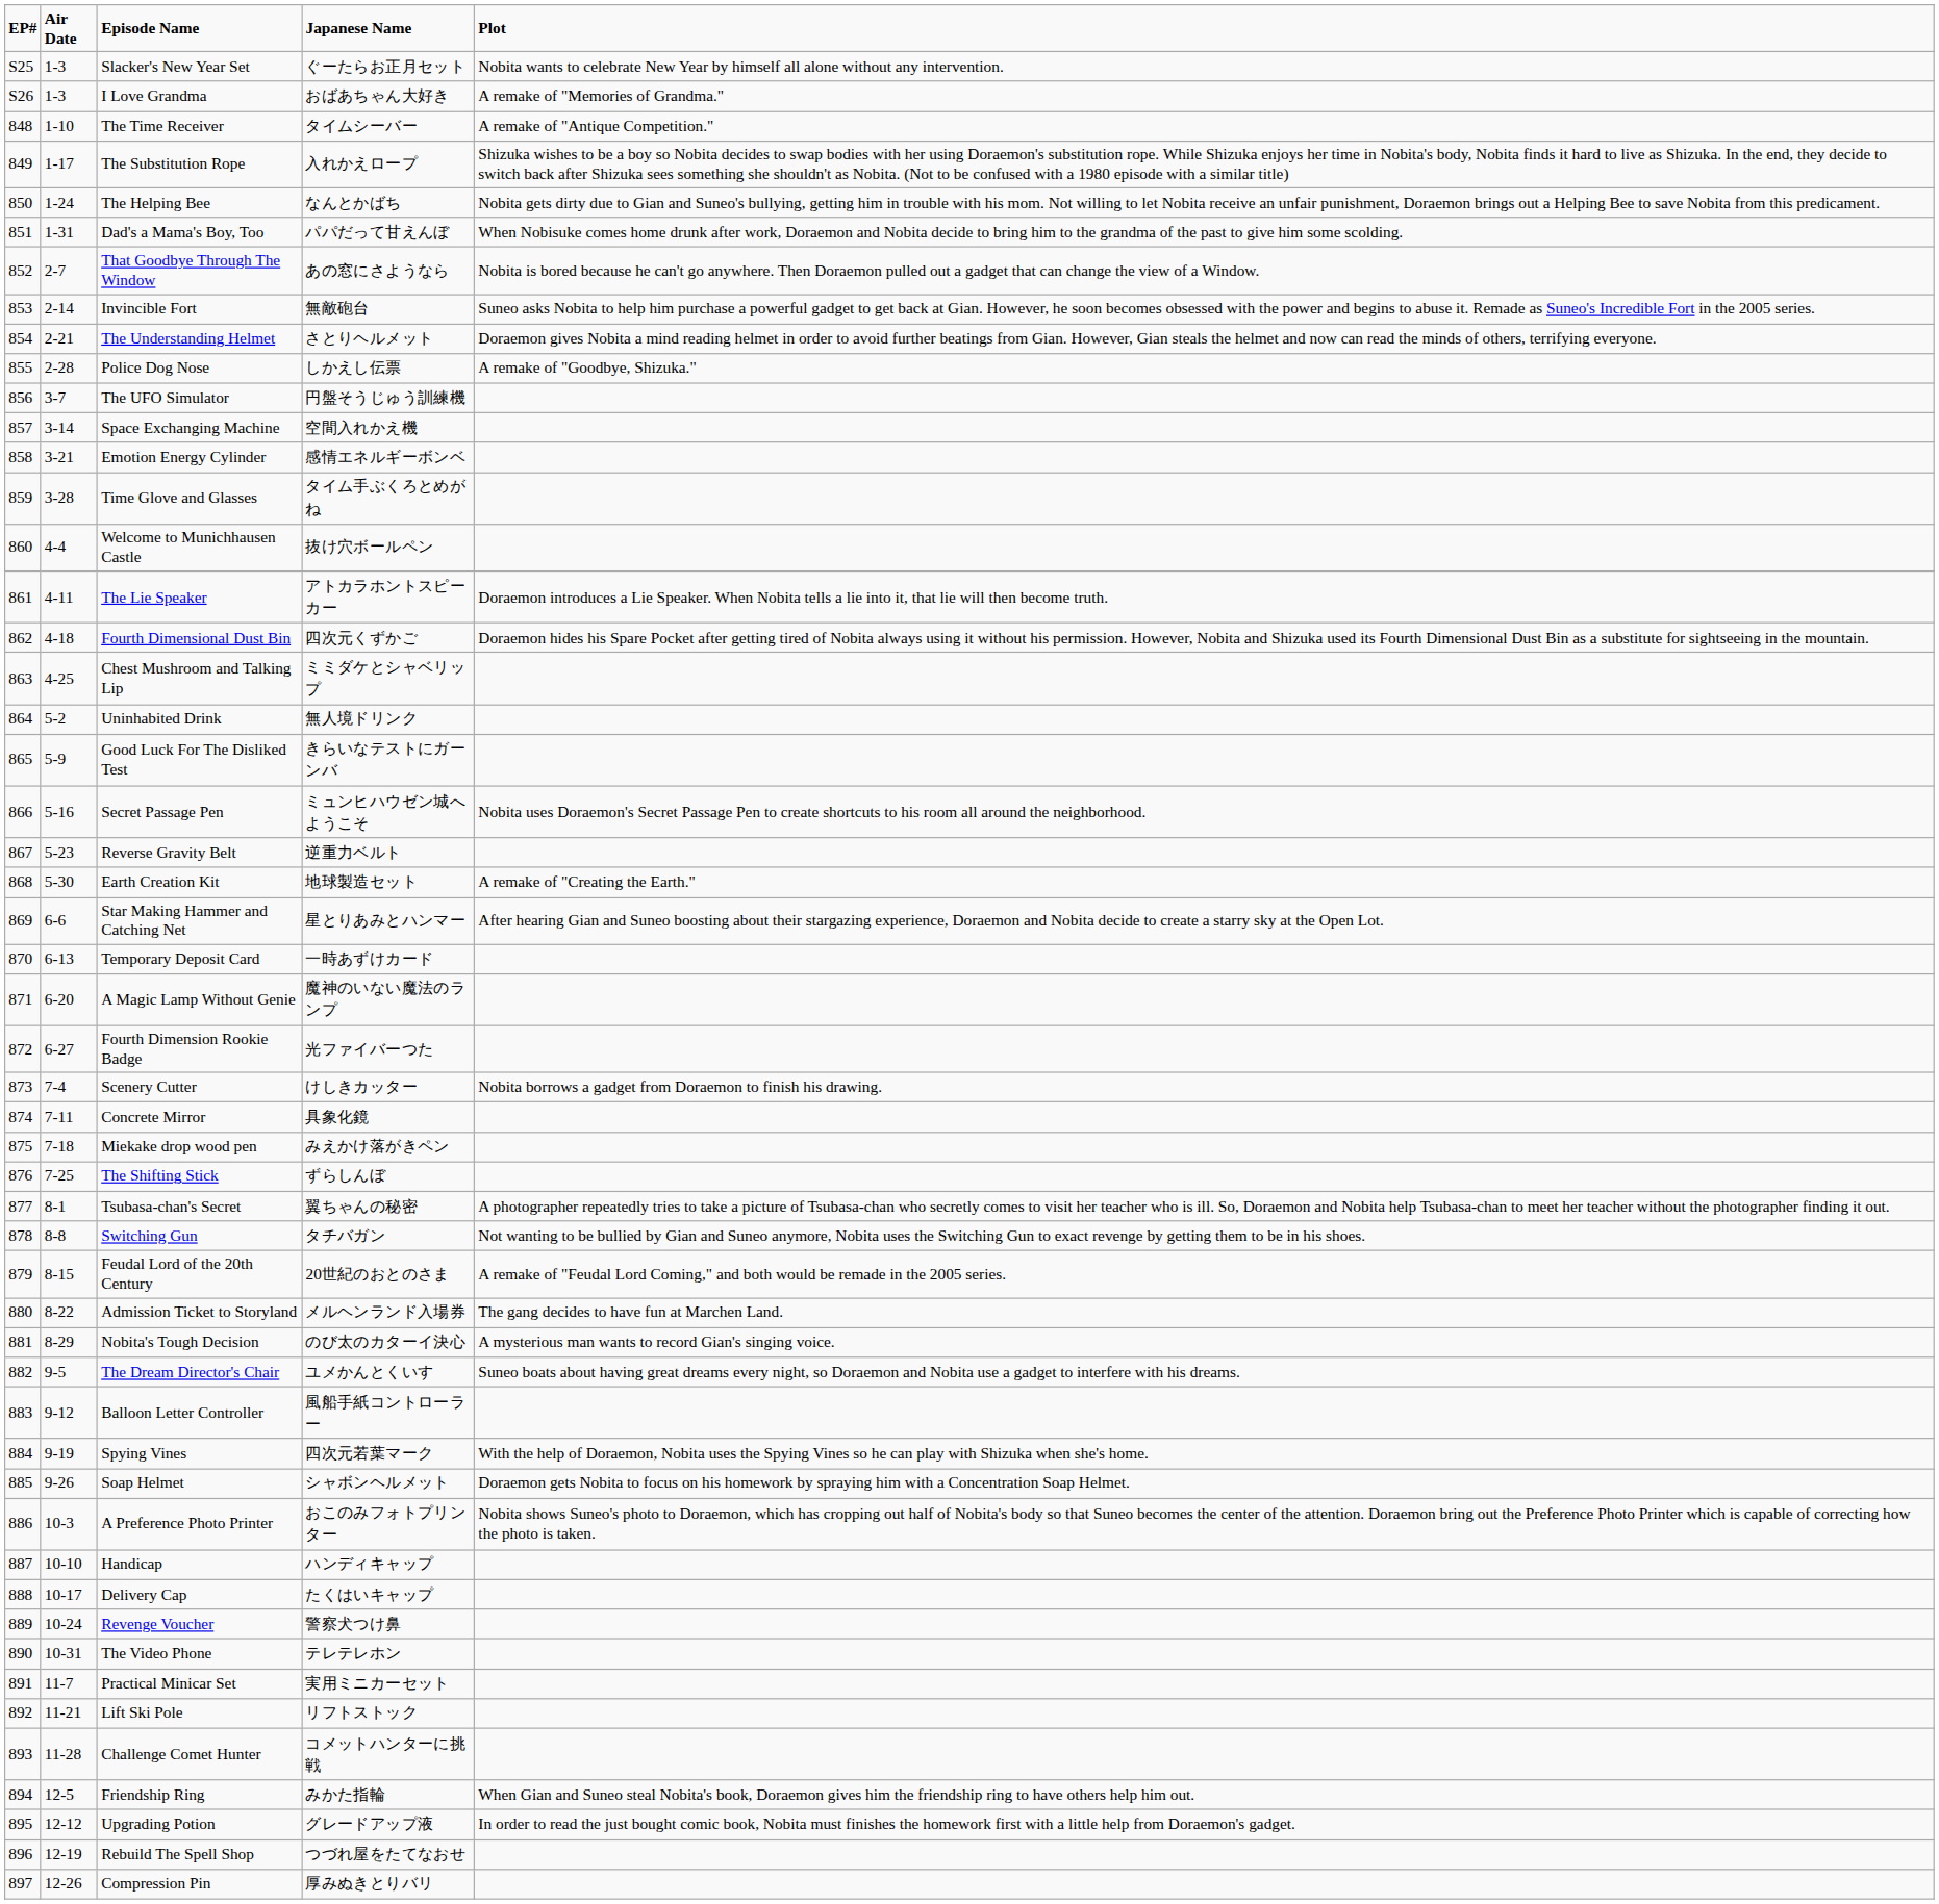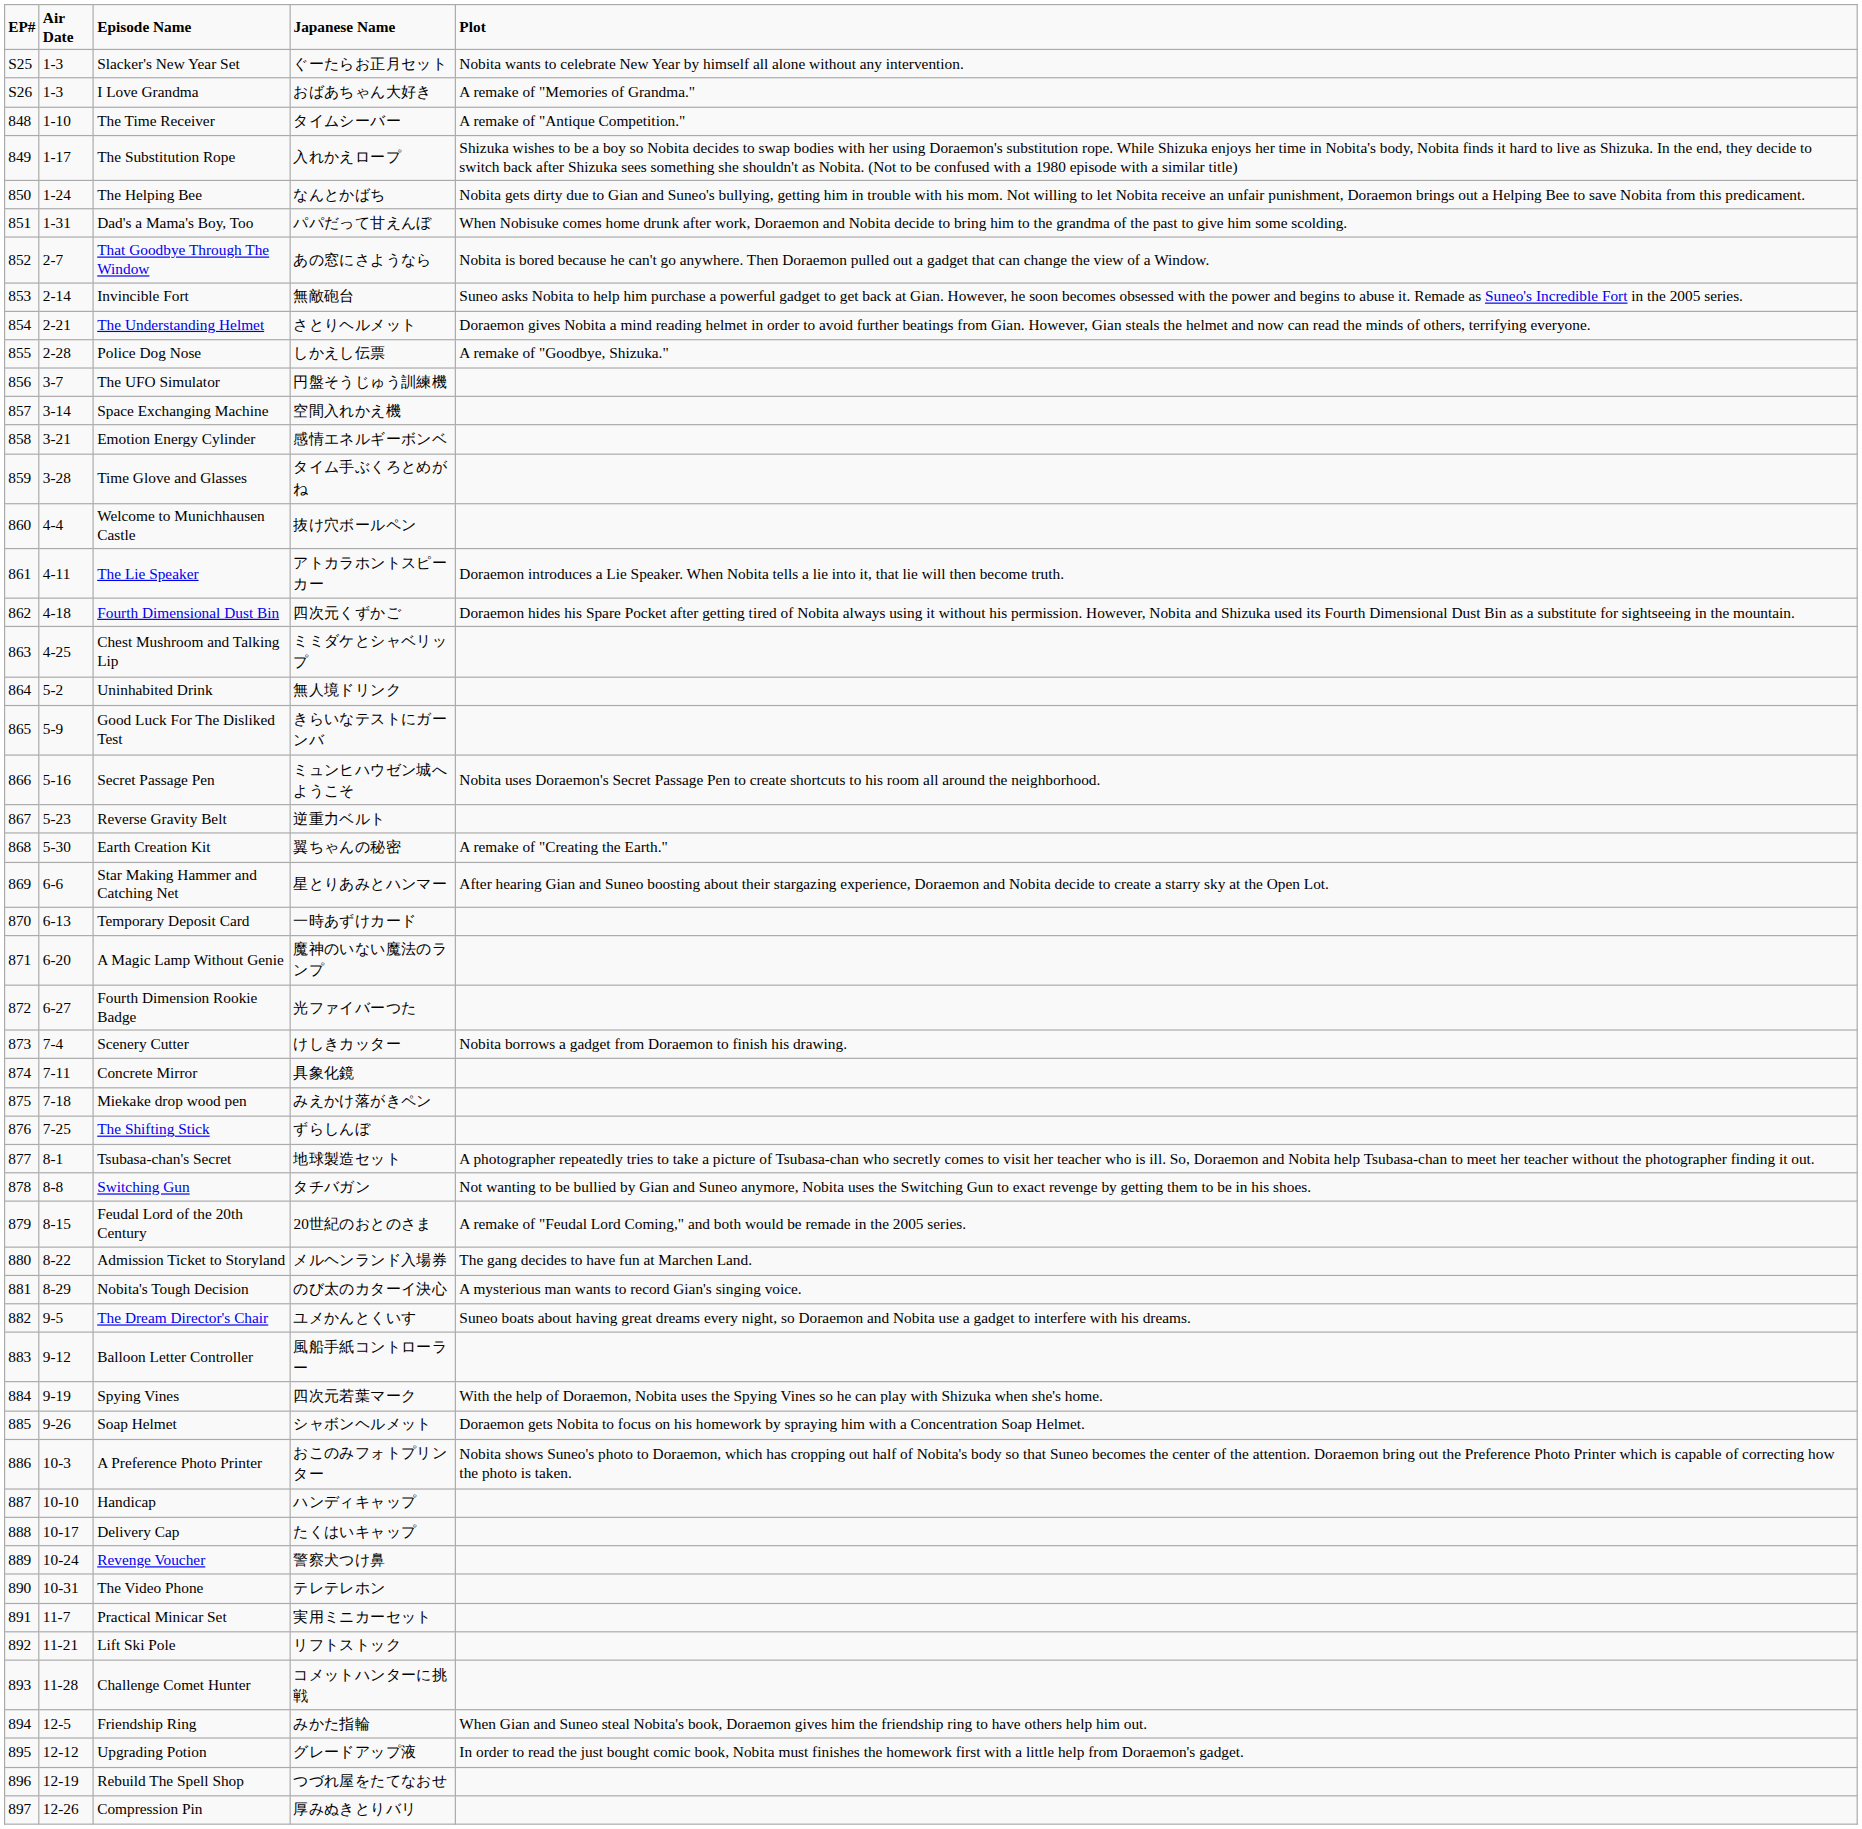Earth Creation Kit | Japanese Name: 地球製造セット -> 翼ちゃんの秘密
Tsubasa-chan's Secret | Japanese Name: 翼ちゃんの秘密 -> 地球製造セット
